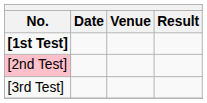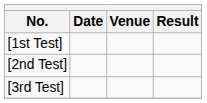[1st Test] | No.: bold -> normal
[2nd Test] | No.: pink background -> no background
